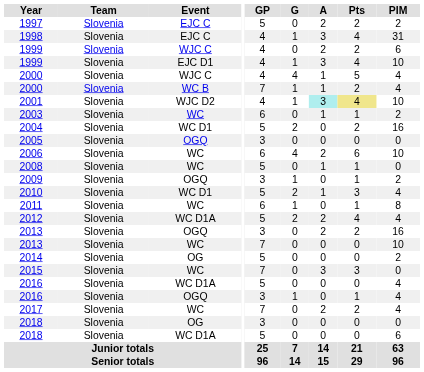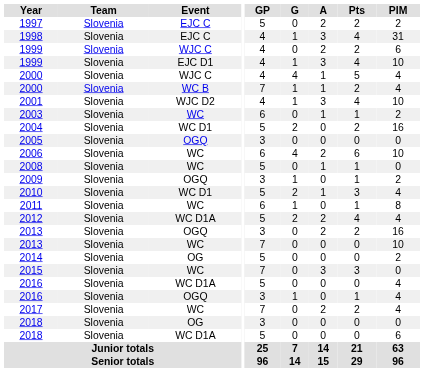2001 | A: paleturquoise background -> no background
2001 | Pts: khaki background -> no background
